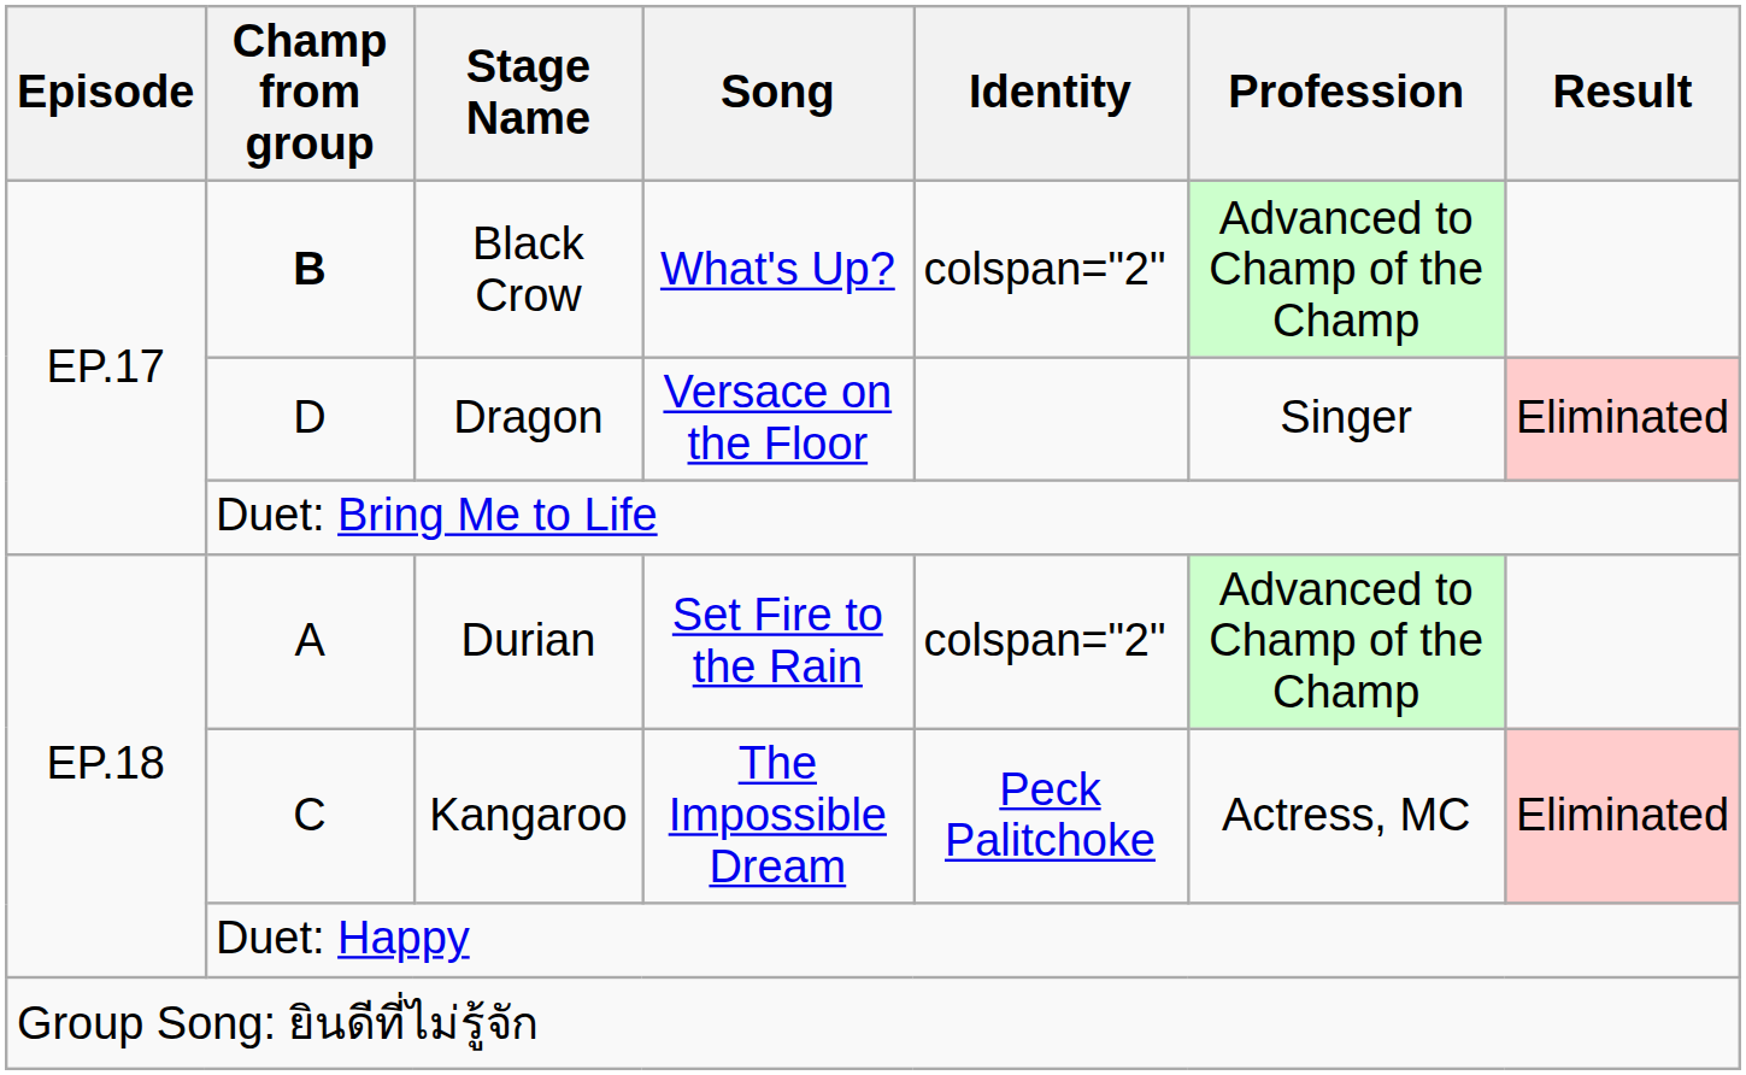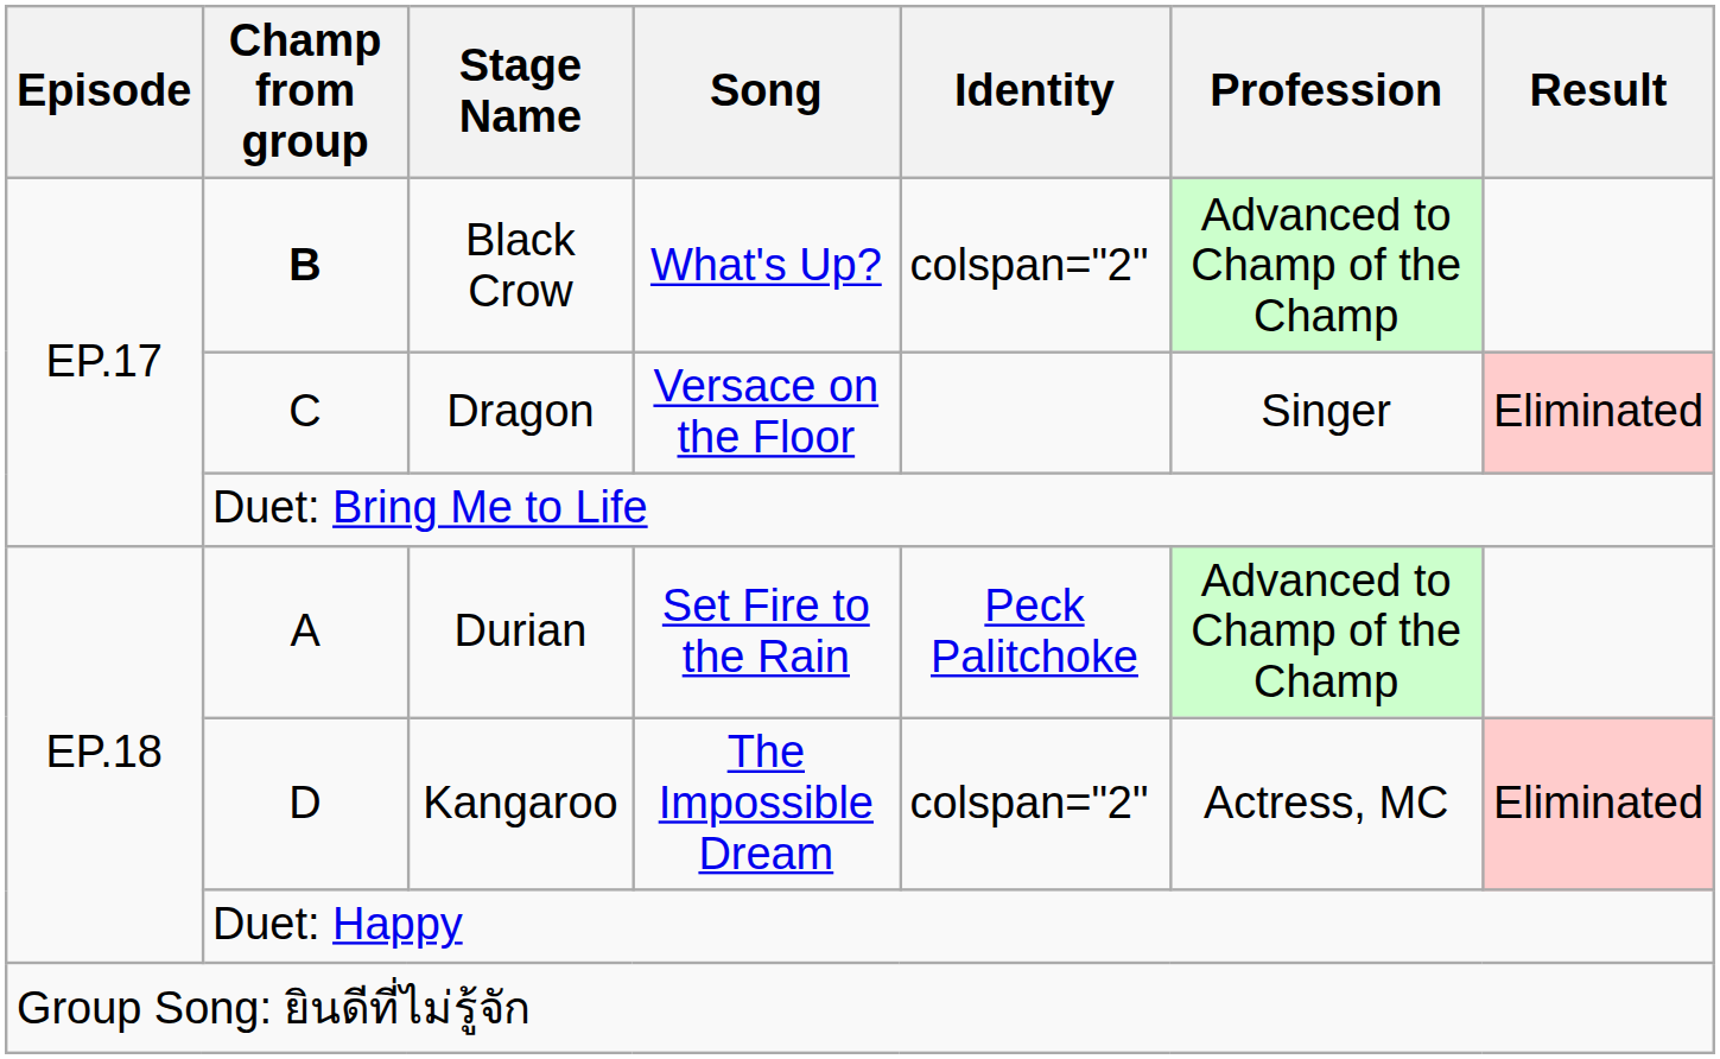Dragon | Champ from group: D -> C
Durian | Identity: colspan="2" -> Peck Palitchoke
Kangaroo | Champ from group: C -> D
Kangaroo | Identity: Peck Palitchoke -> colspan="2"
